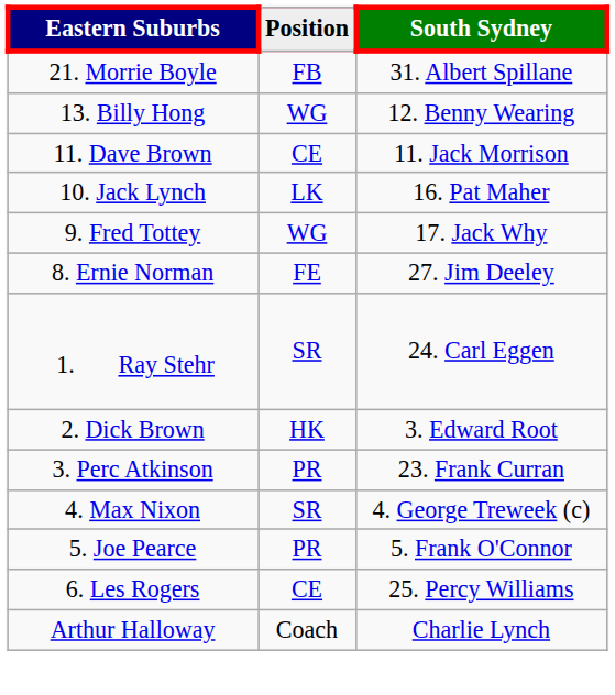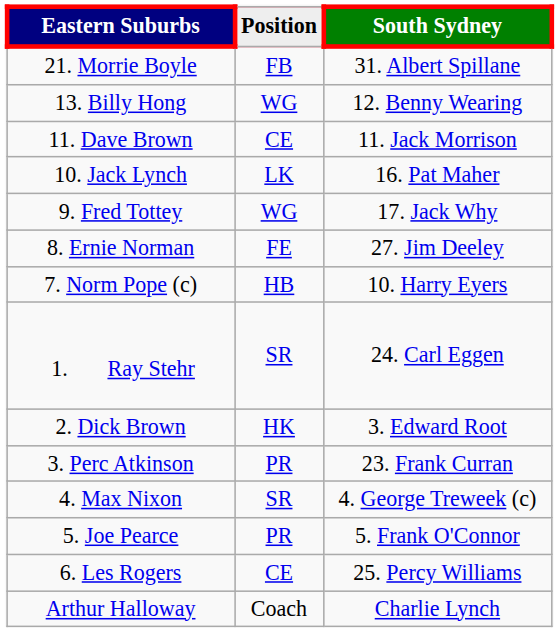+ row: 7. Norm Pope (c) | HB | 10. Harry Eyers
